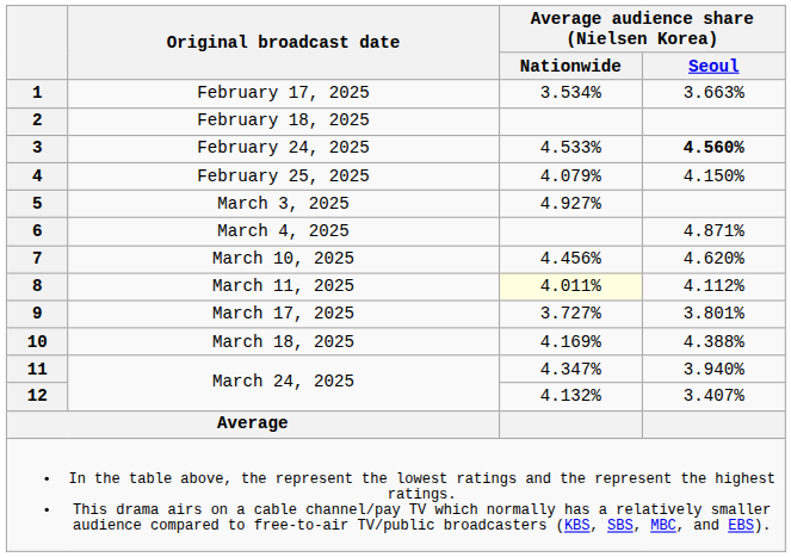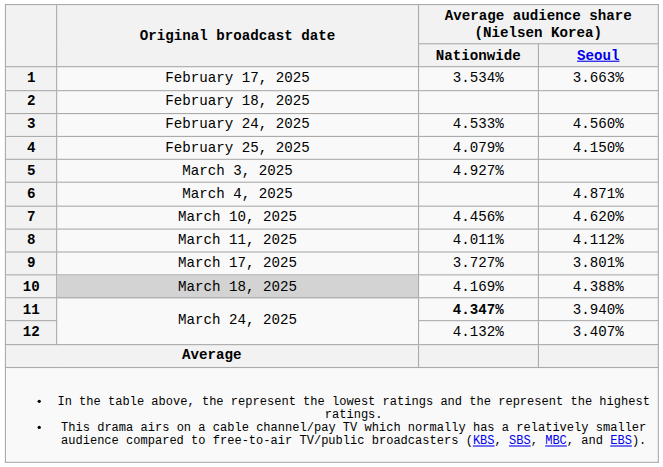3 | Average audience share (Nielsen Korea) / Seoul: bold -> normal
8 | Average audience share (Nielsen Korea) / Nationwide: lightyellow background -> no background
10 | Original broadcast date: no background -> lightgrey background
11 | Average audience share (Nielsen Korea) / Nationwide: normal -> bold
